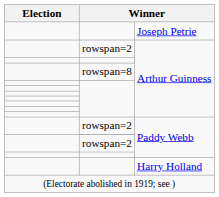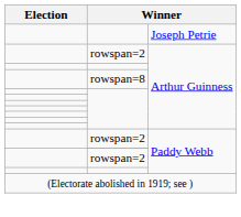- row: Harry Holland
